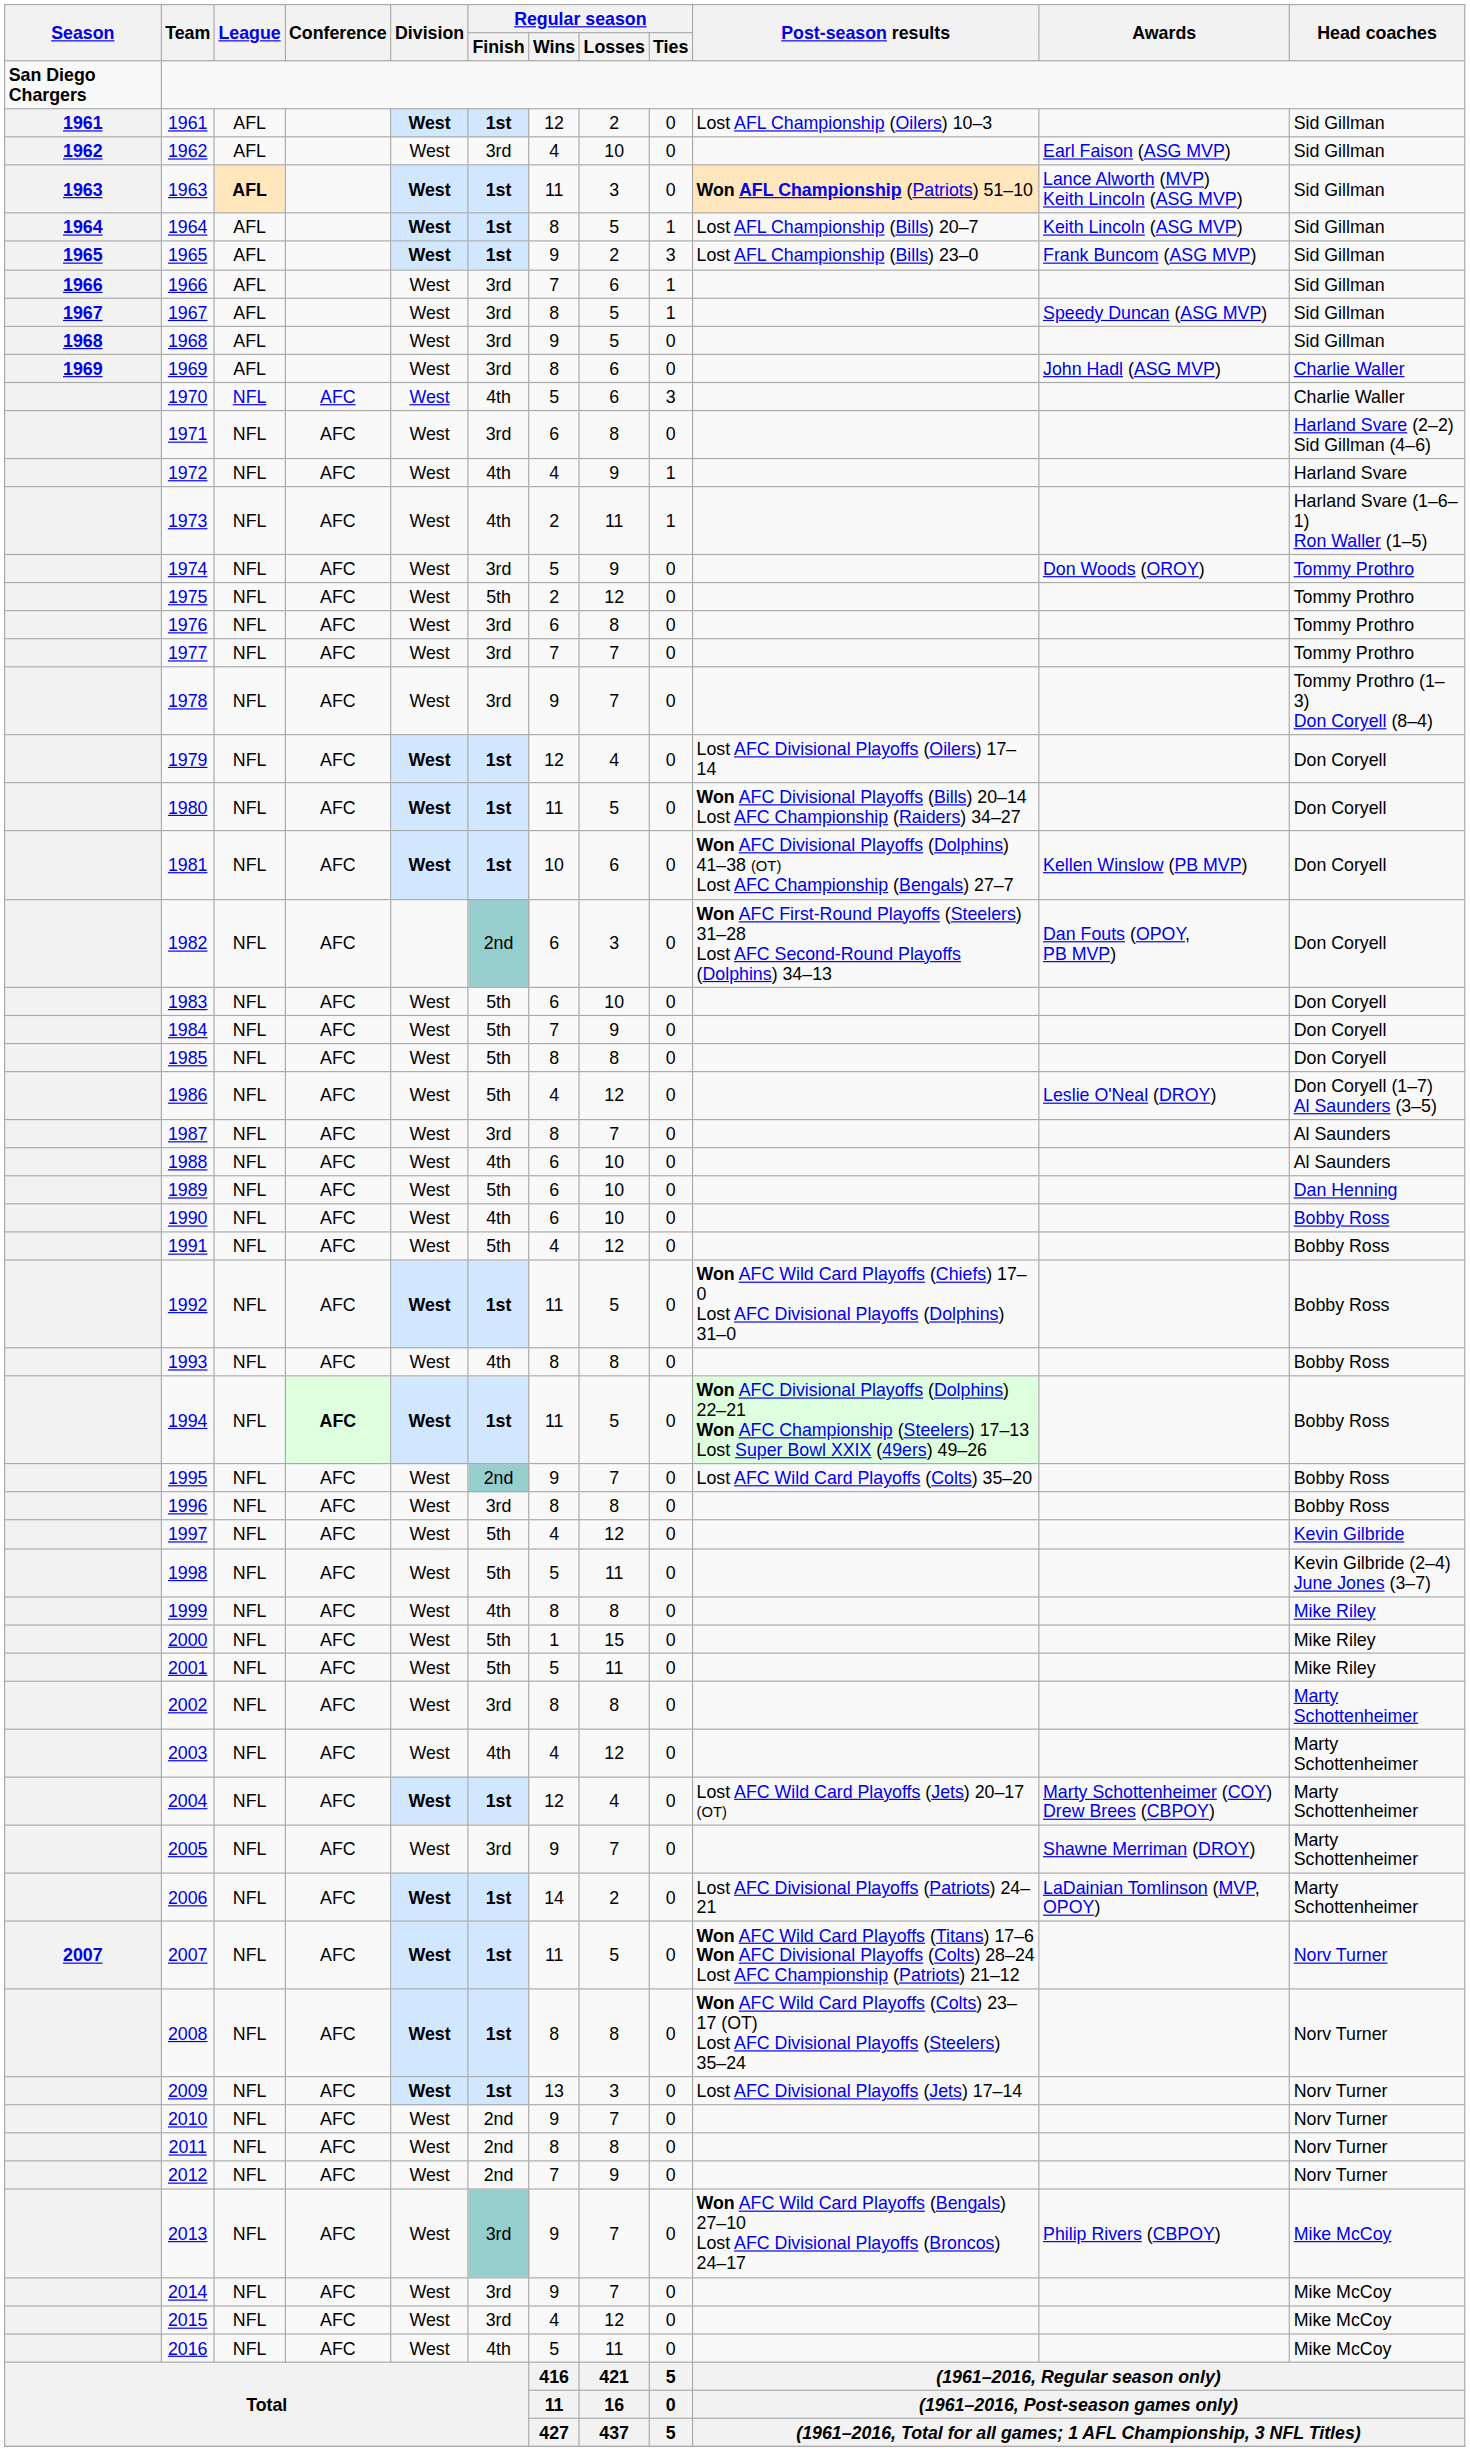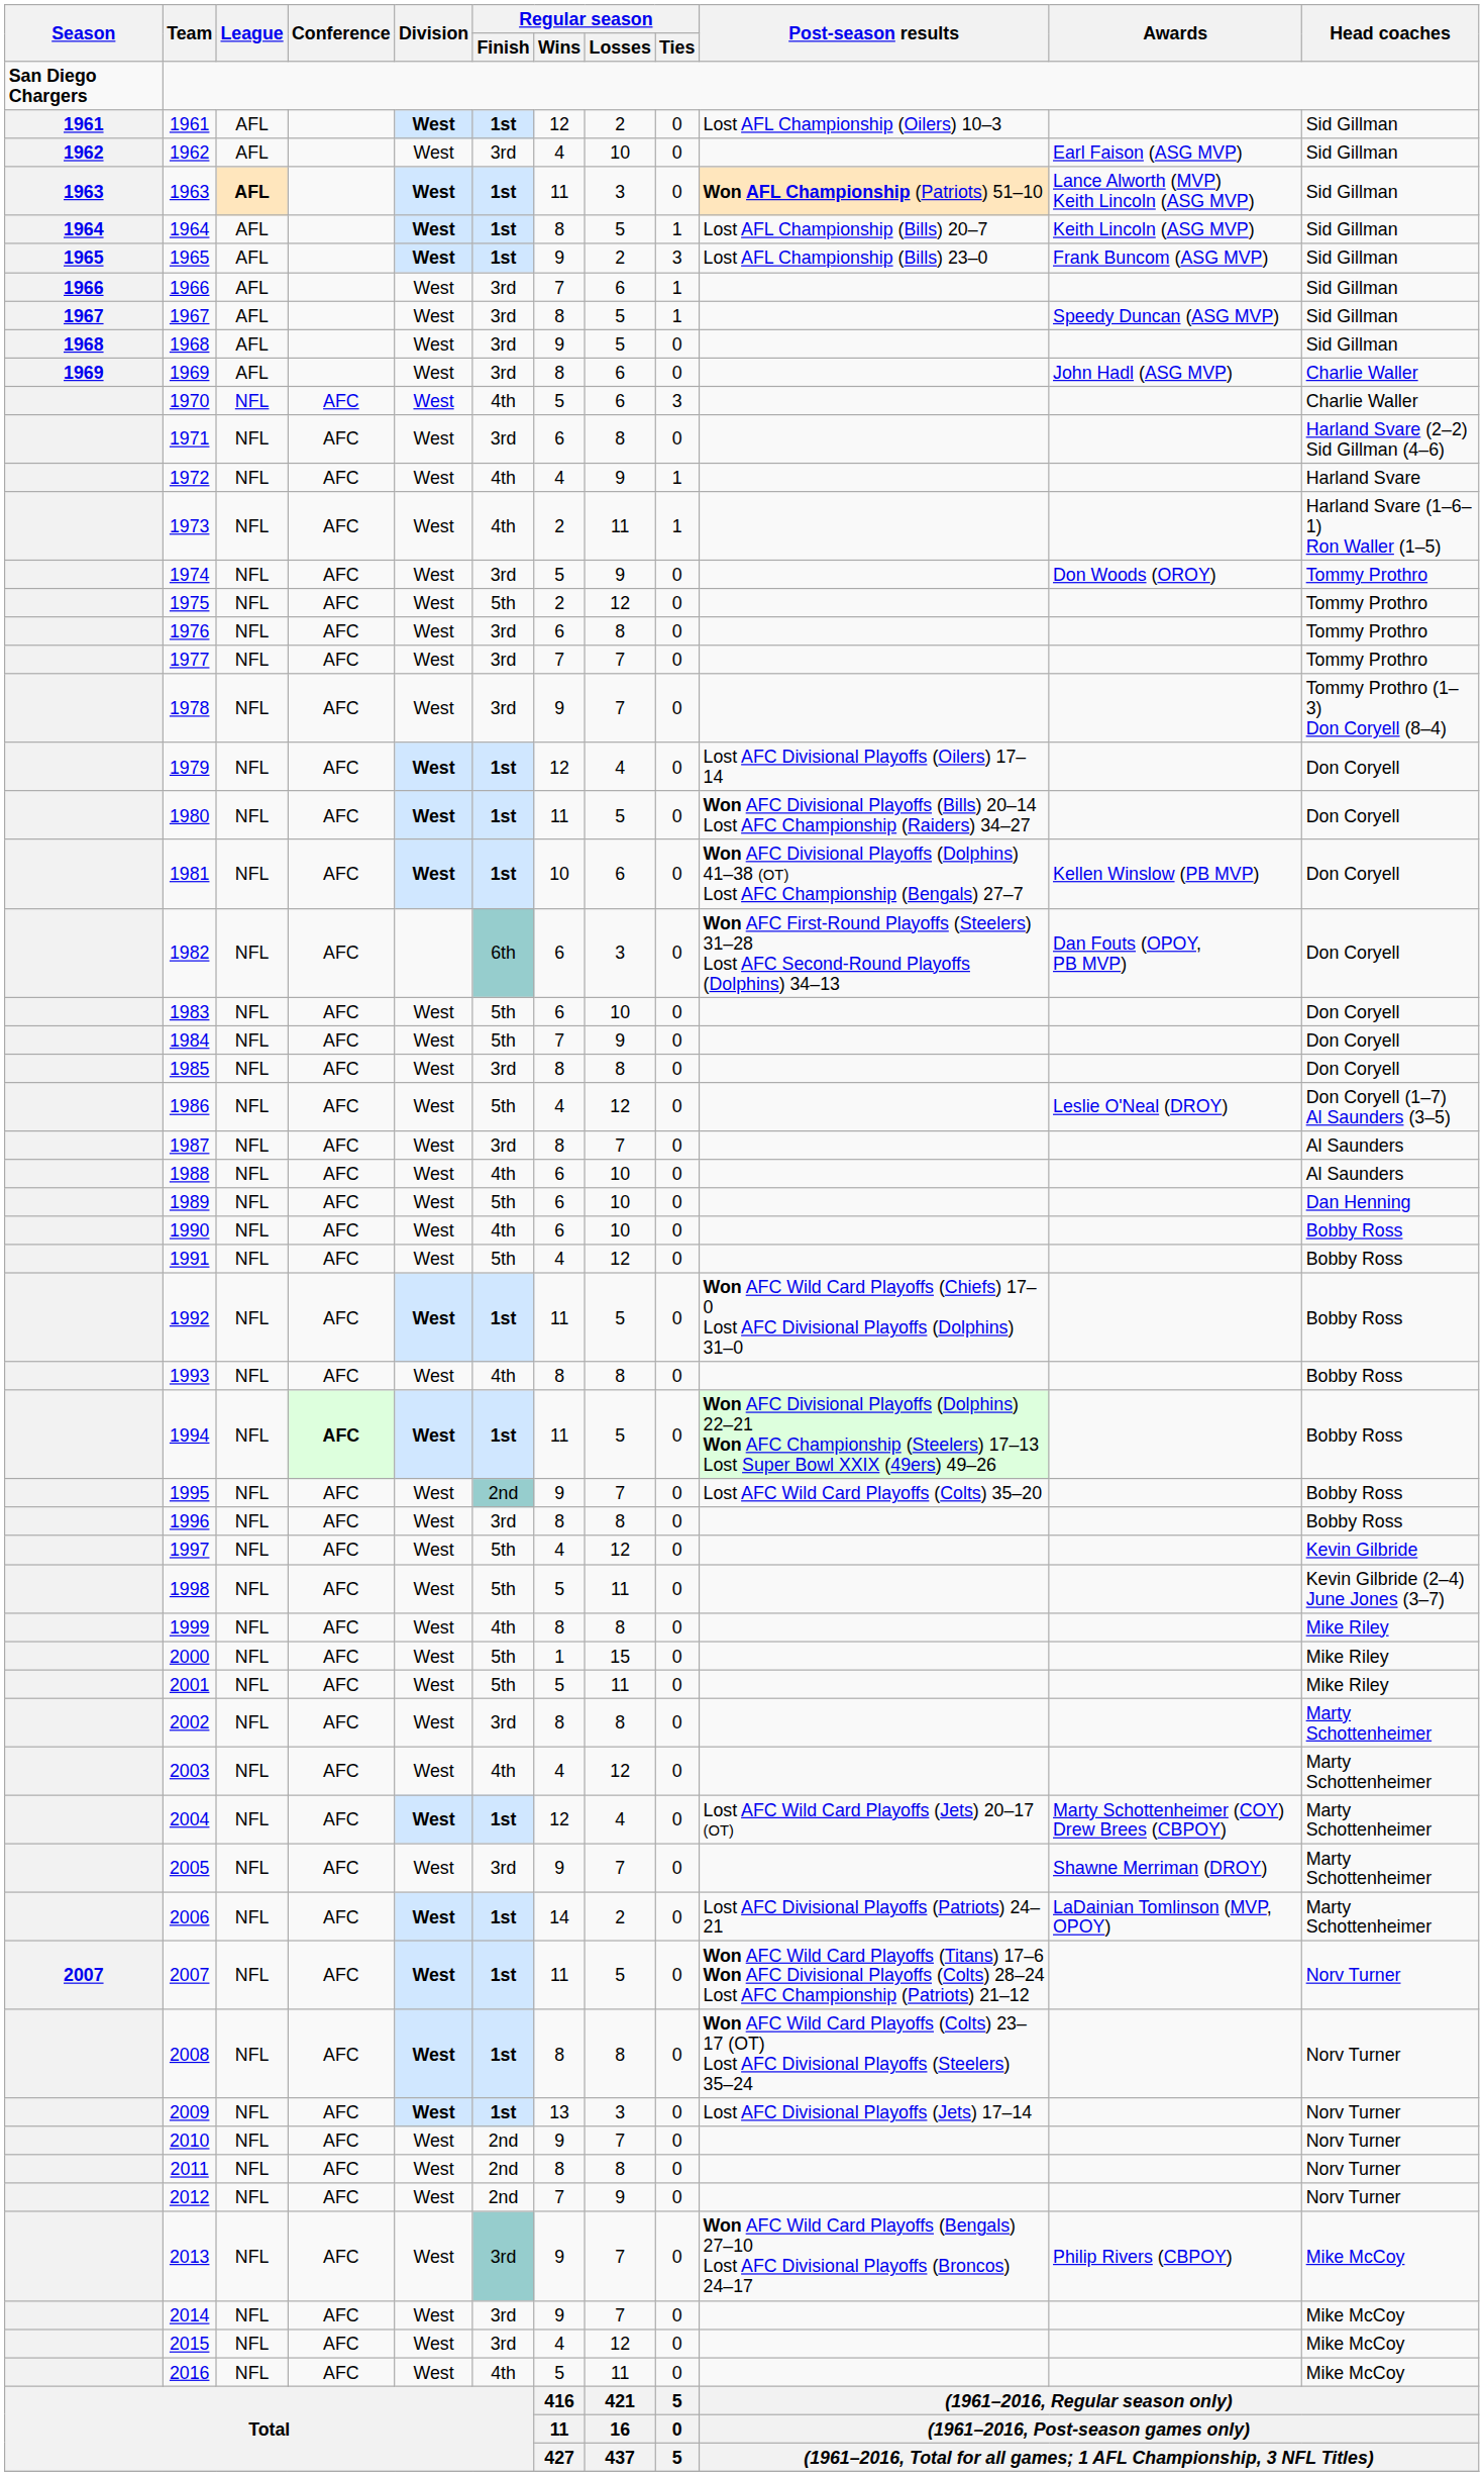1982 | Regular season / Finish: 2nd -> 6th
1985 | Regular season / Finish: 5th -> 3rd
